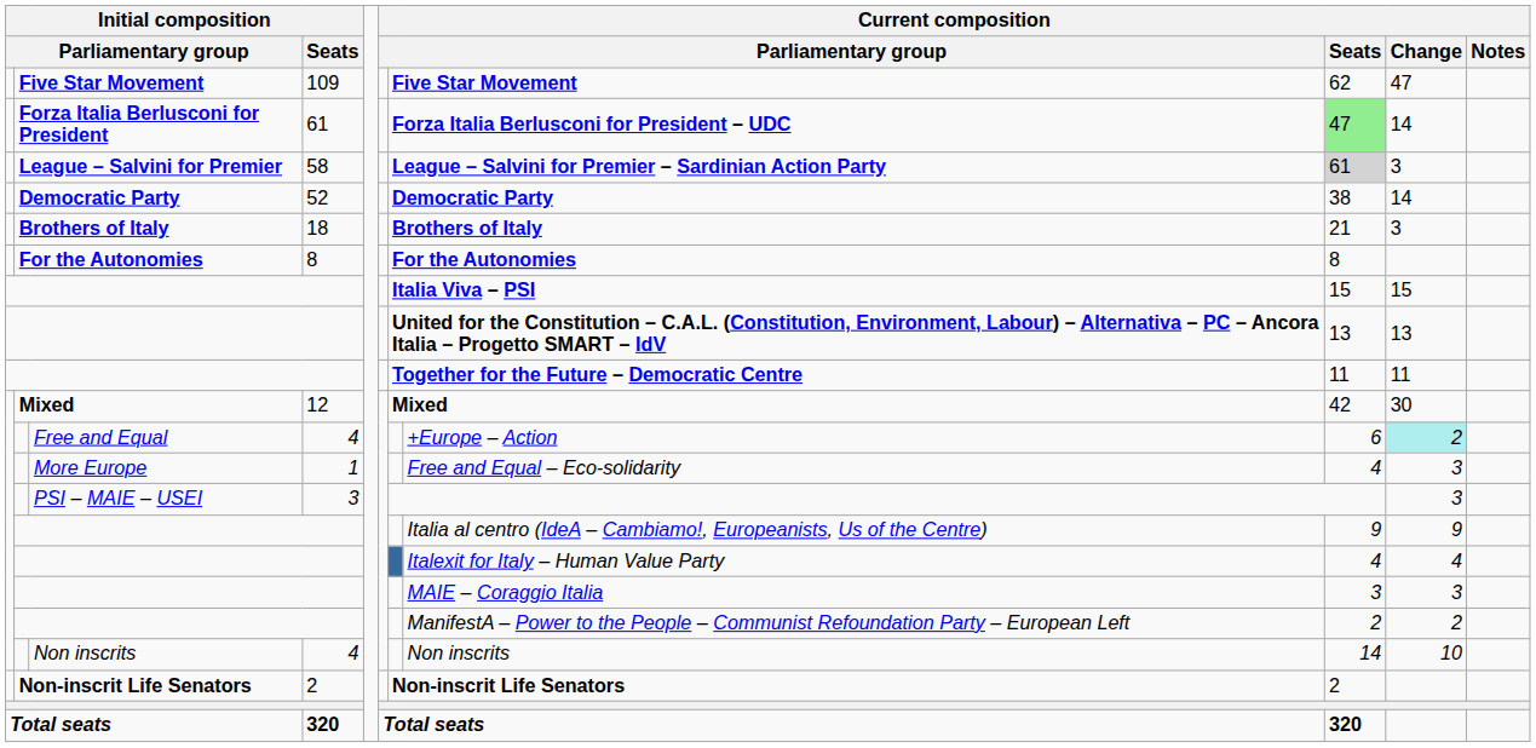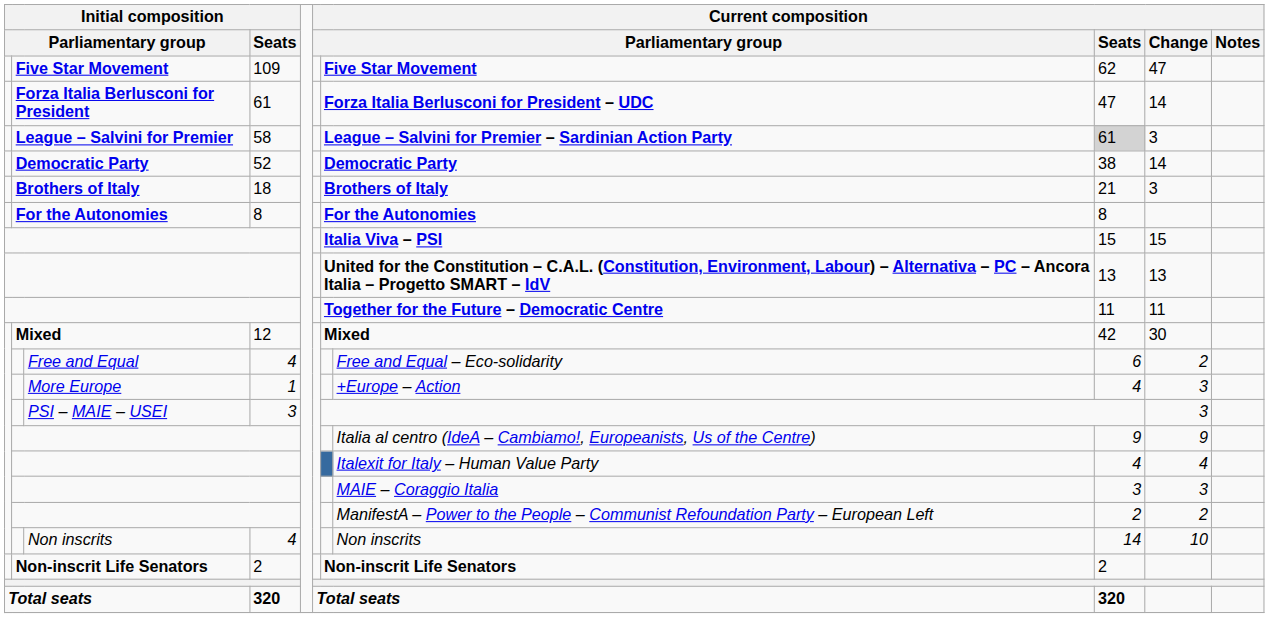Forza Italia Berlusconi for President | Current composition / Seats: lightgreen background -> no background
Free and Equal | column 8: +Europe – Action -> Free and Equal – Eco-solidarity
Free and Equal | Current composition / Change: paleturquoise background -> no background
More Europe | column 8: Free and Equal – Eco-solidarity -> +Europe – Action
